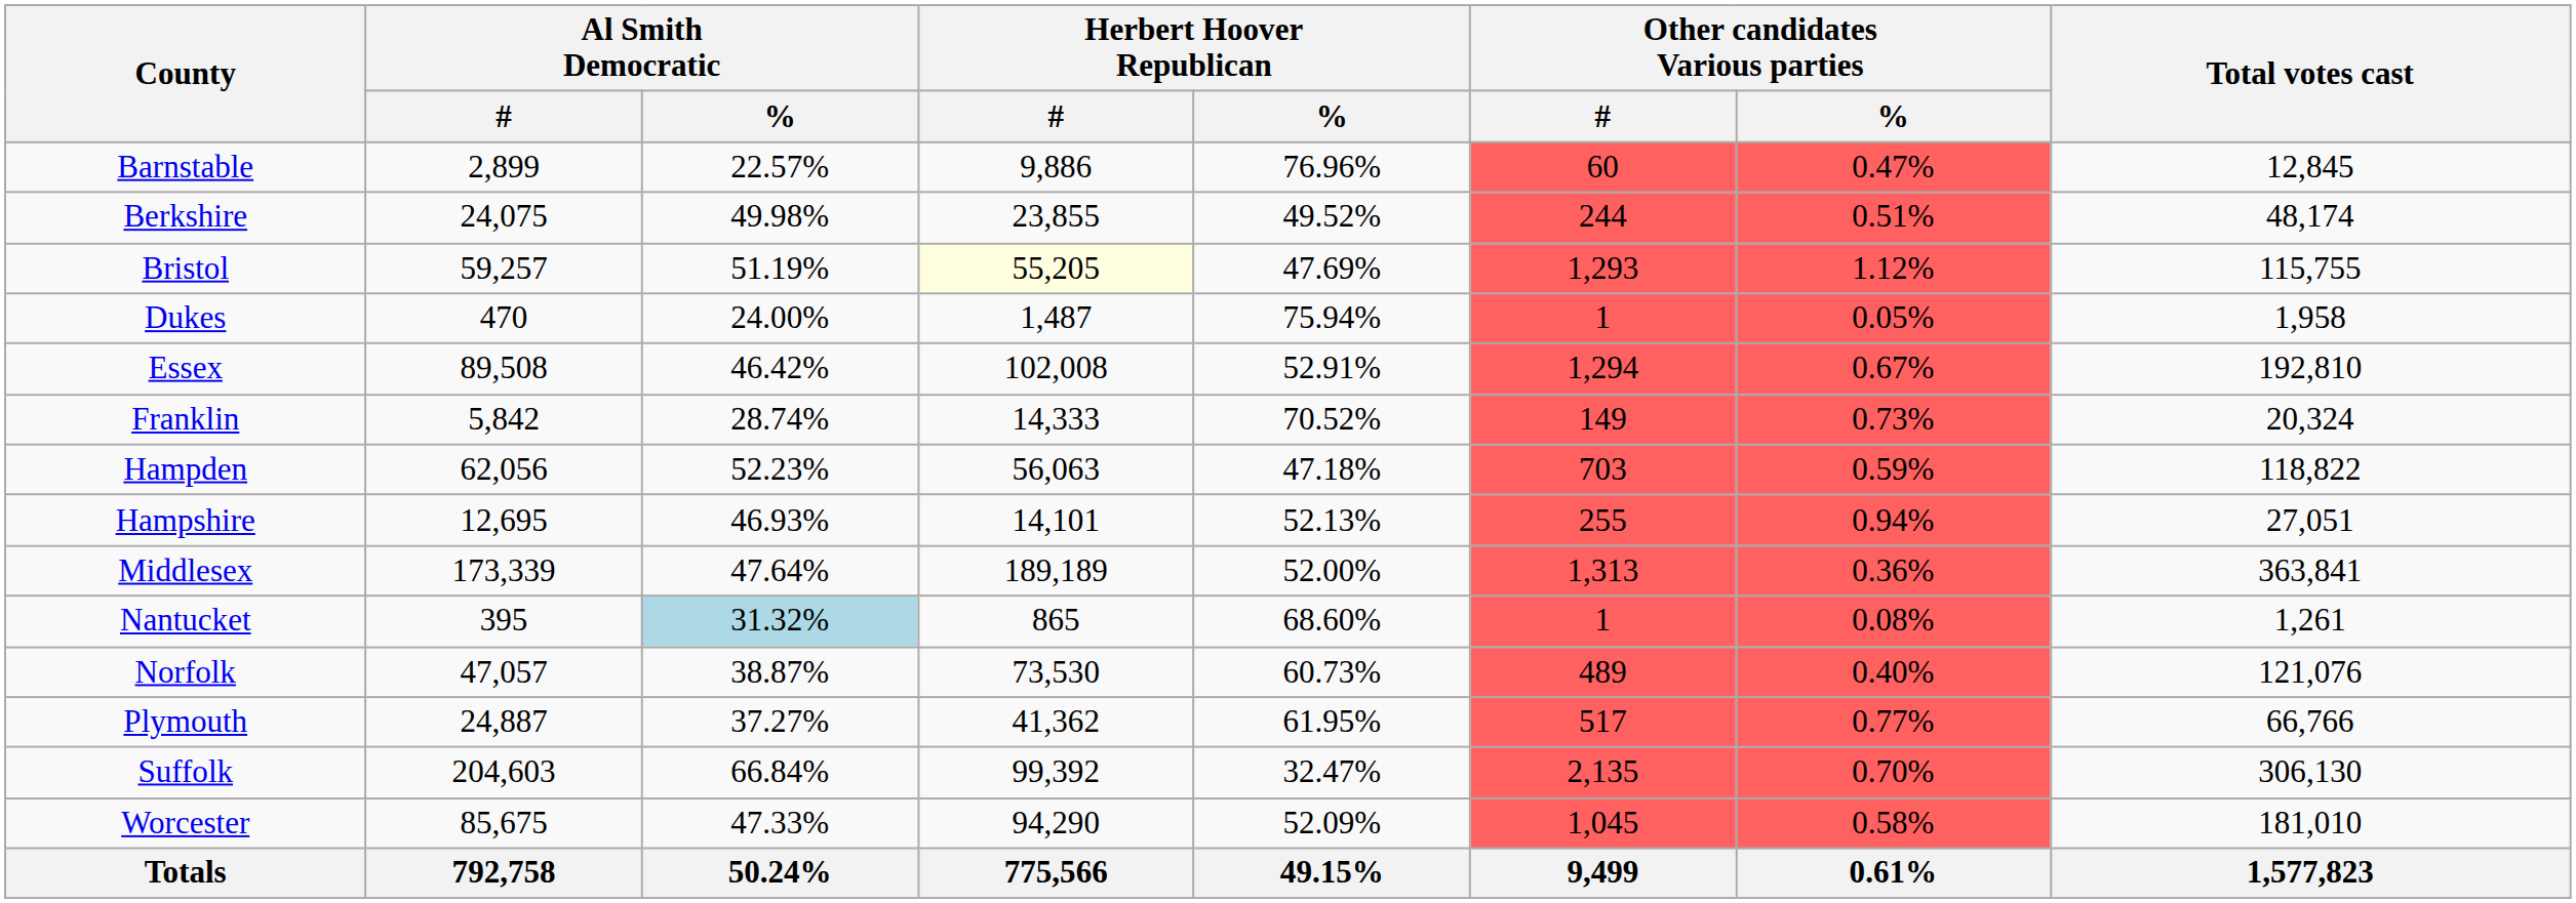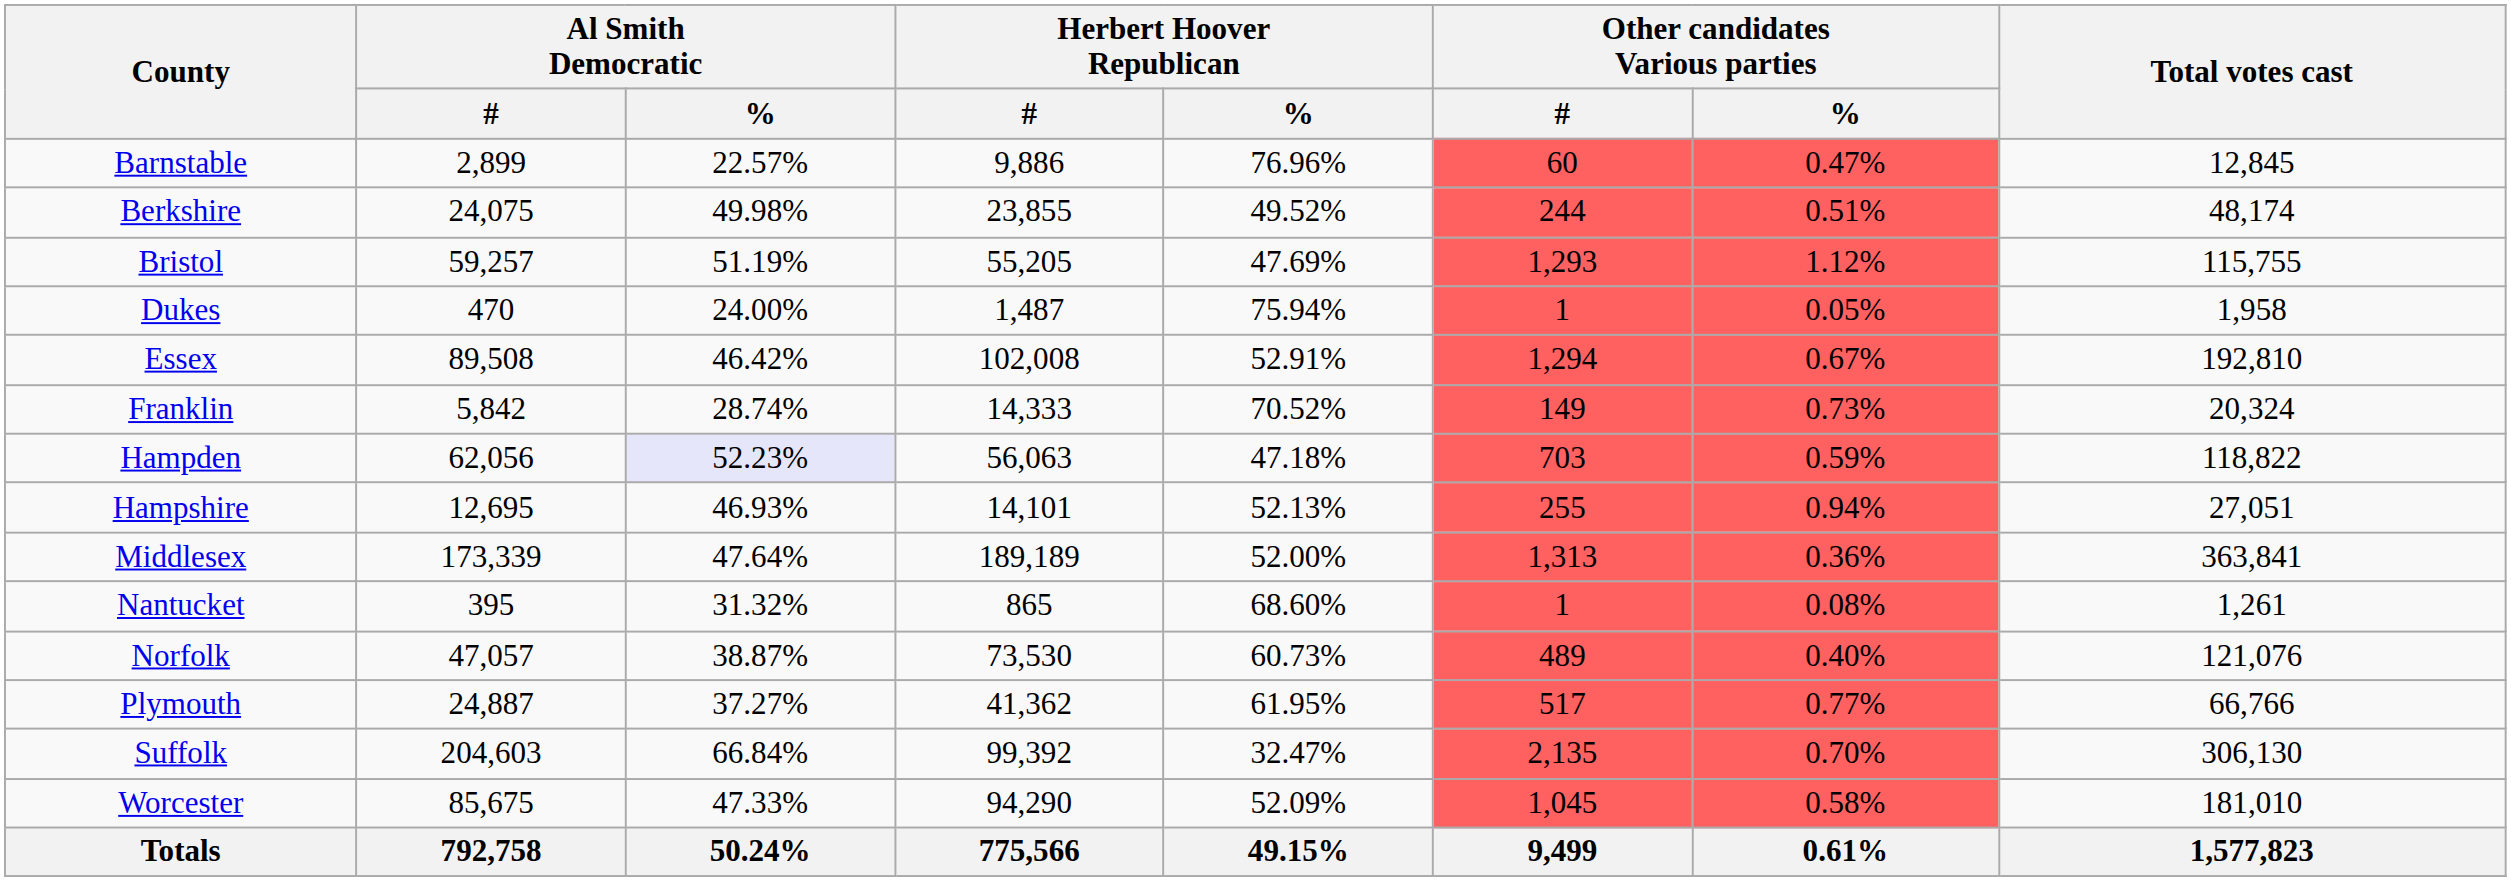Bristol | Herbert Hoover Republican / #: lightyellow background -> no background
Hampden | Al Smith Democratic / %: no background -> lavender background
Nantucket | Al Smith Democratic / %: lightblue background -> no background
